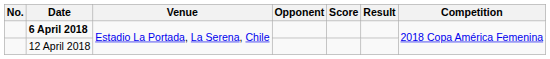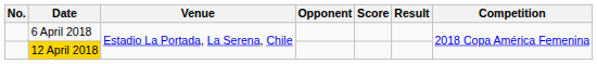6 April 2018 | Date: bold -> normal
12 April 2018 | Date: no background -> gold background
